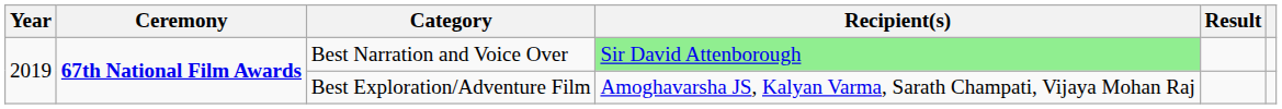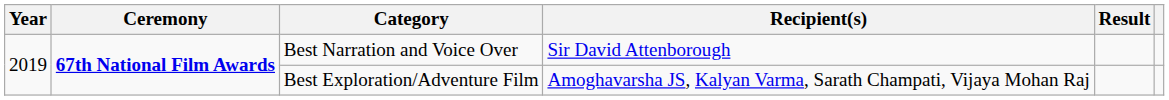Best Narration and Voice Over | Recipient(s): lightgreen background -> no background
